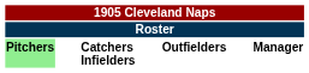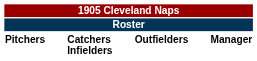Pitchers | column 1: lightgreen background -> no background
